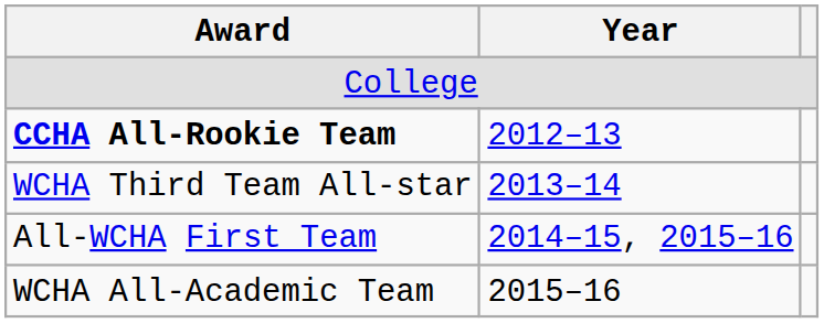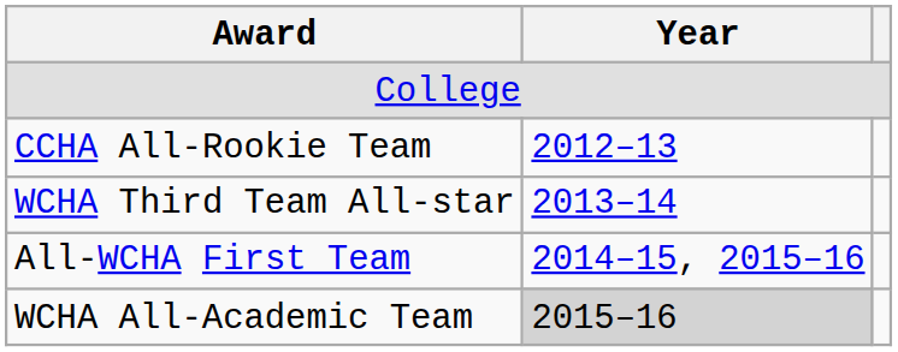CCHA All-Rookie Team | Award: bold -> normal
WCHA All-Academic Team | Year: no background -> lightgrey background
